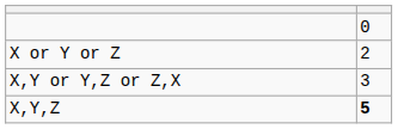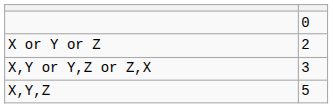X,Y,Z | column 2: bold -> normal
